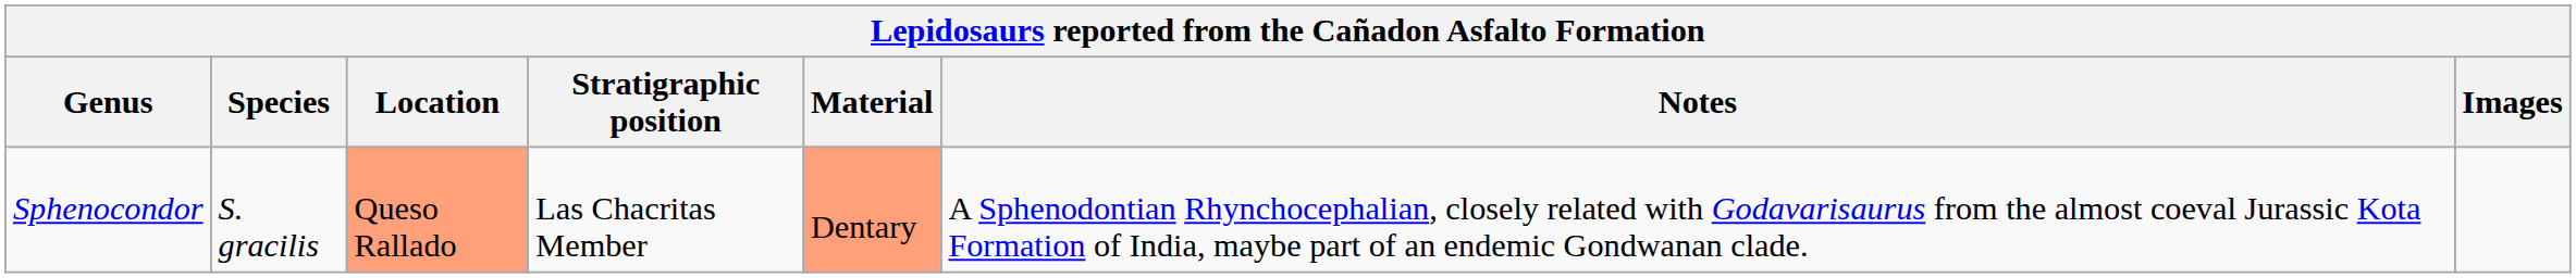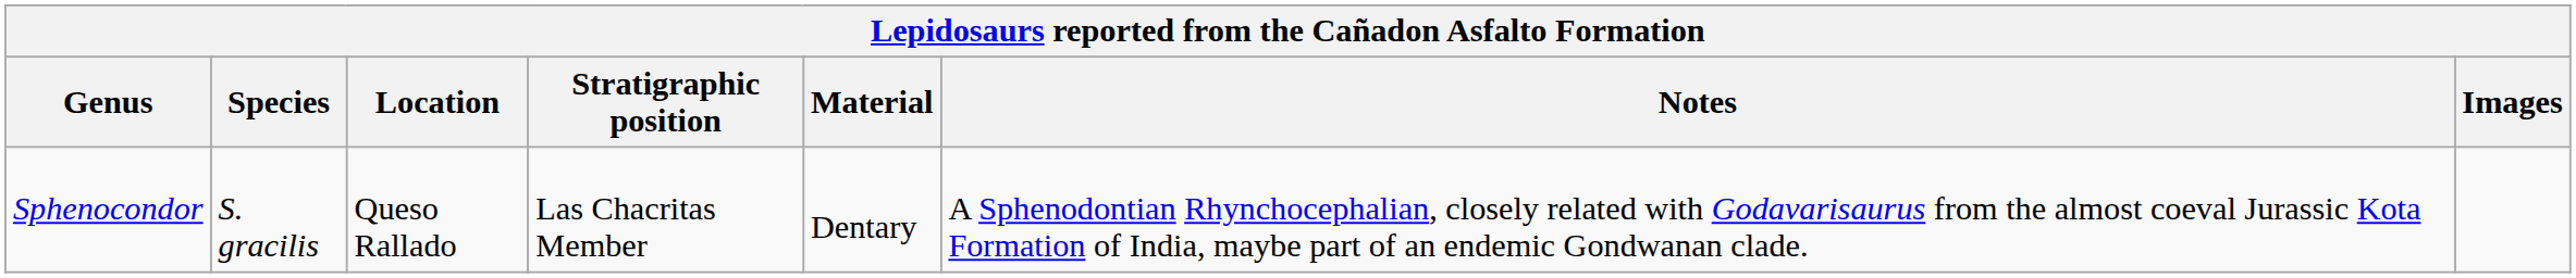Sphenocondor | Location: lightsalmon background -> no background
Sphenocondor | Material: lightsalmon background -> no background
